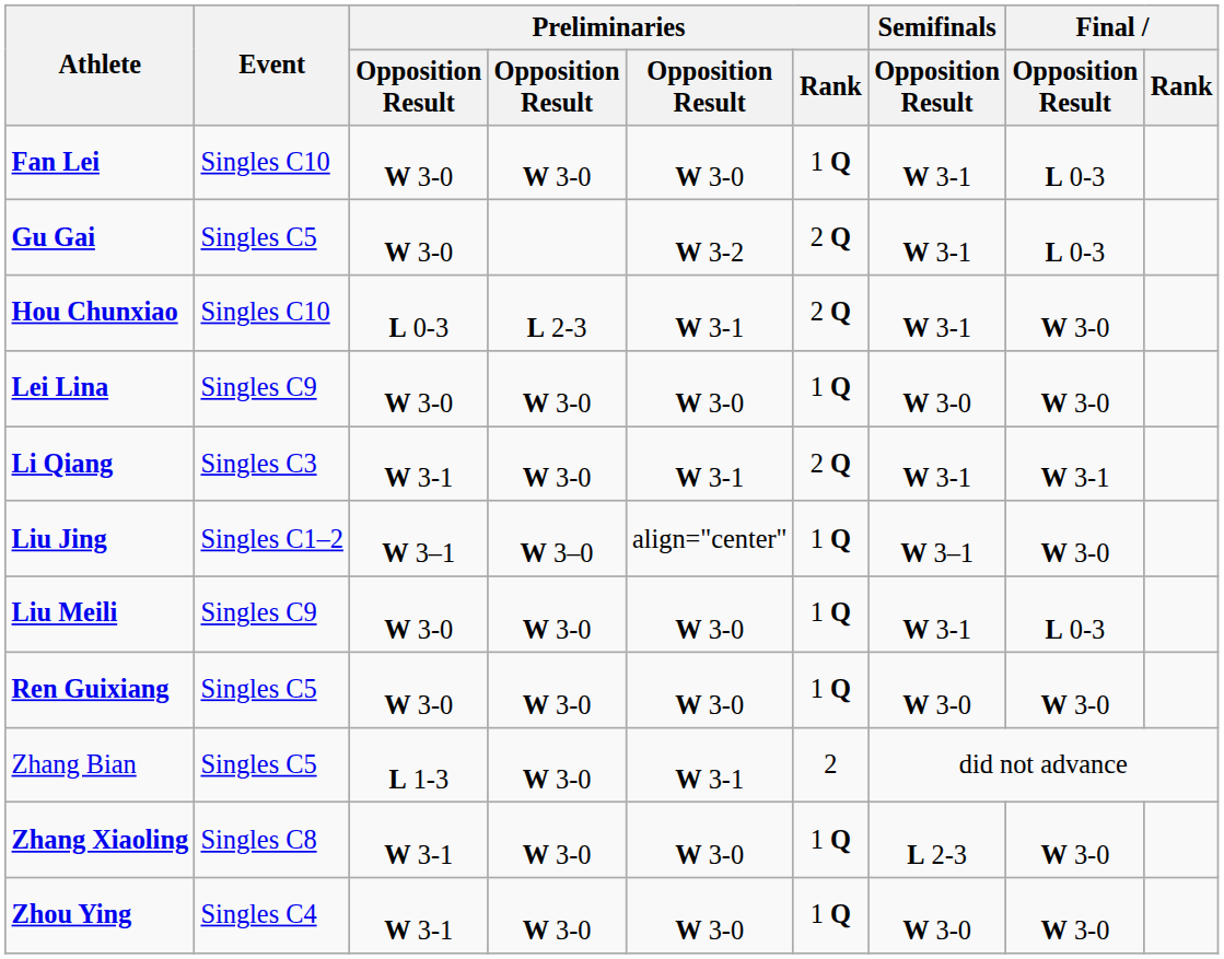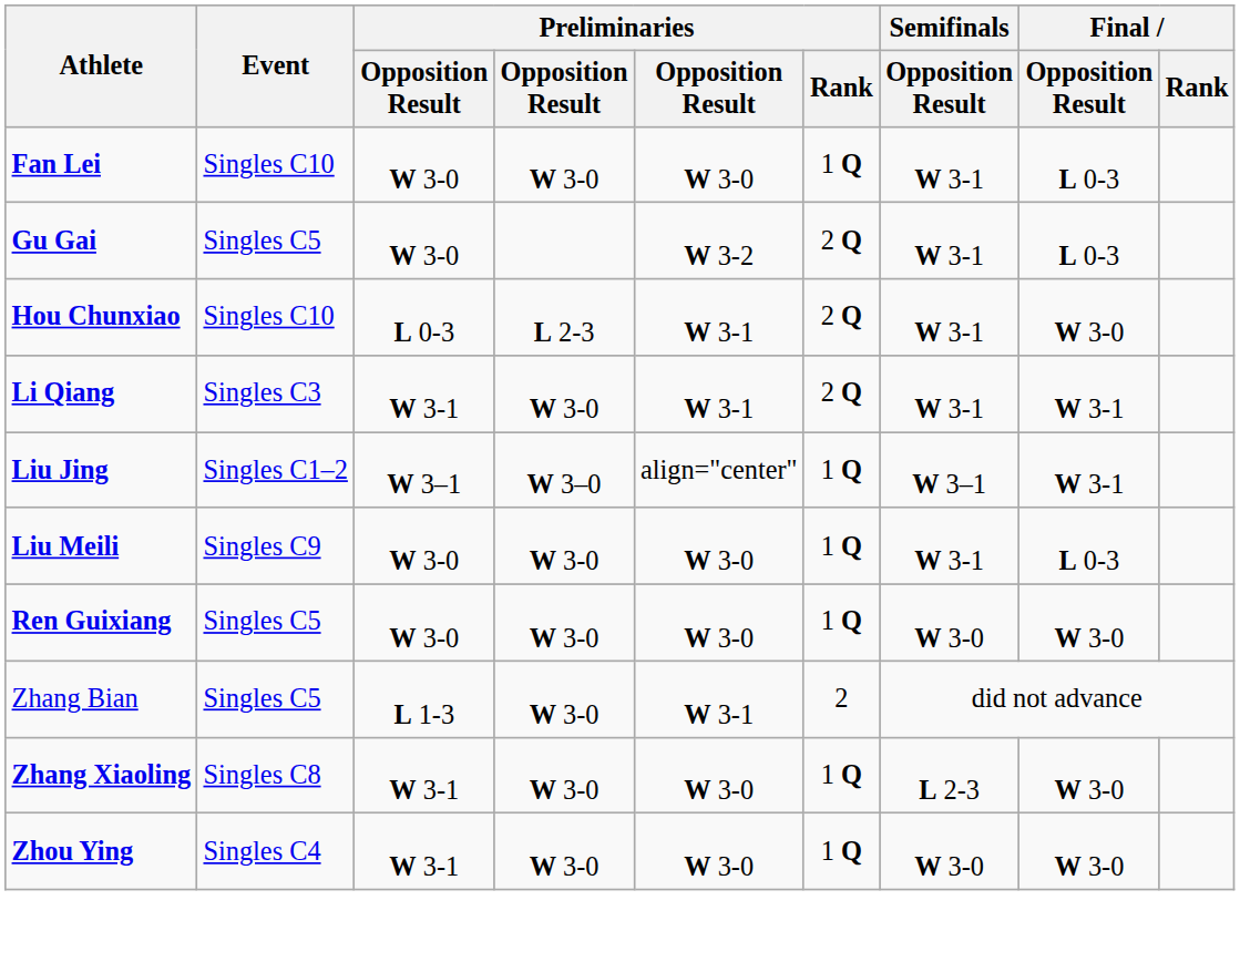- row: Lei Lina | Singles C9 | W 3-0 | W 3-0 | W 3-0 | 1 Q | W 3-0 | W 3-0
Liu Jing | Final / Opposition Result: W 3-0 -> W 3-1
